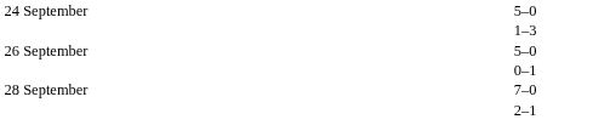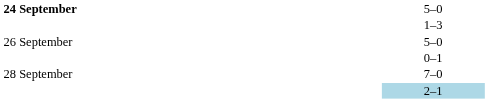24 September / 5–0 | column 1: normal -> bold
2–1 | column 2: no background -> lightblue background
